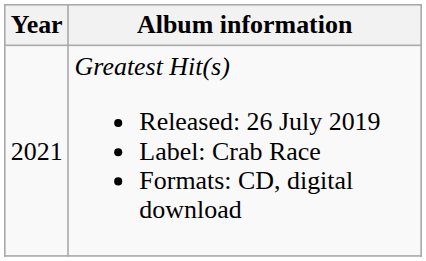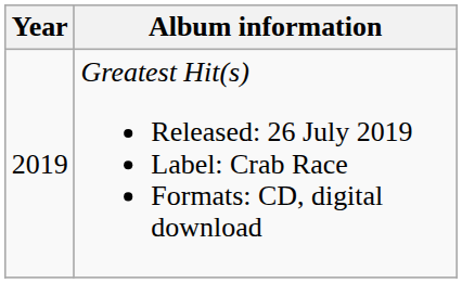row 2 | Year: 2021 -> 2019
